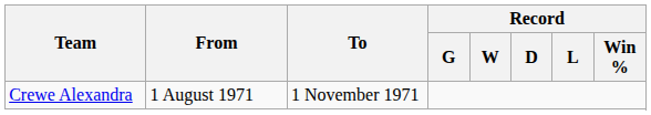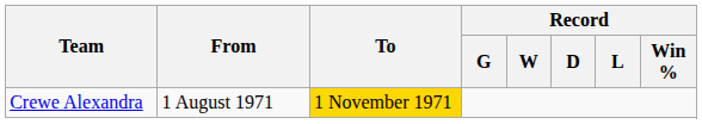Crewe Alexandra | To: no background -> gold background
